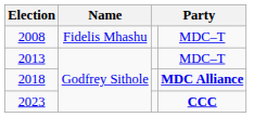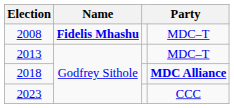2008 | Name: normal -> bold
2023 | column 4: bold -> normal
